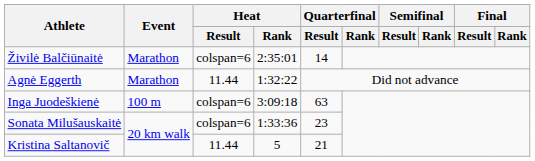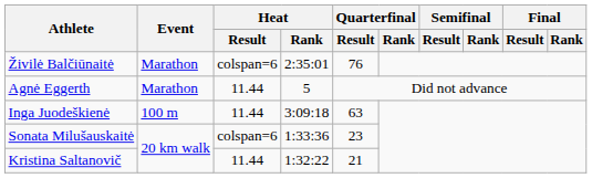Živilė Balčiūnaitė | Quarterfinal / Result: 14 -> 76
Agnė Eggerth | Heat / Rank: 1:32:22 -> 5
Inga Juodeškienė | Heat / Result: colspan=6 -> 11.44
Kristina Saltanovič | Heat / Rank: 5 -> 1:32:22
